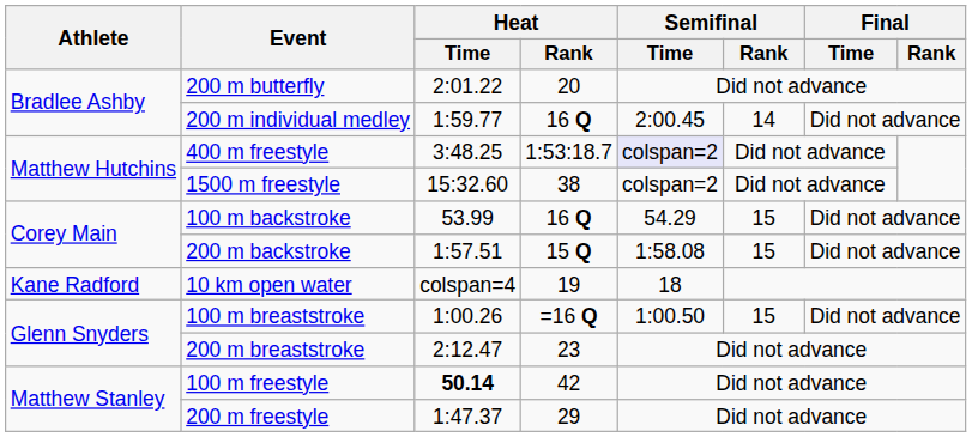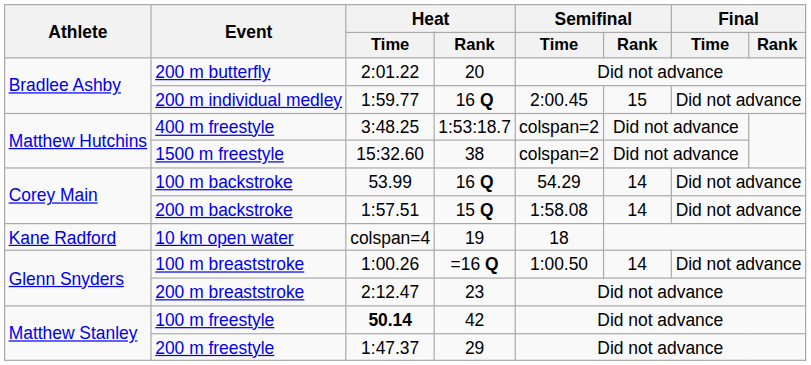200 m individual medley | Semifinal / Rank: 14 -> 15
400 m freestyle | Semifinal / Time: lavender background -> no background
100 m backstroke | Semifinal / Rank: 15 -> 14
200 m backstroke | Semifinal / Rank: 15 -> 14
100 m breaststroke | Semifinal / Rank: 15 -> 14
